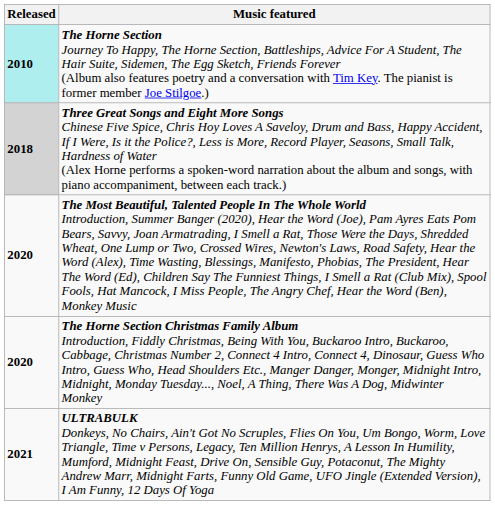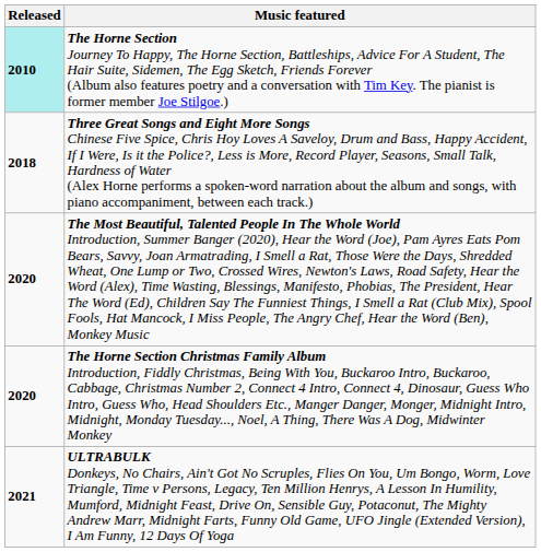row 3 | Released: lightgrey background -> no background
